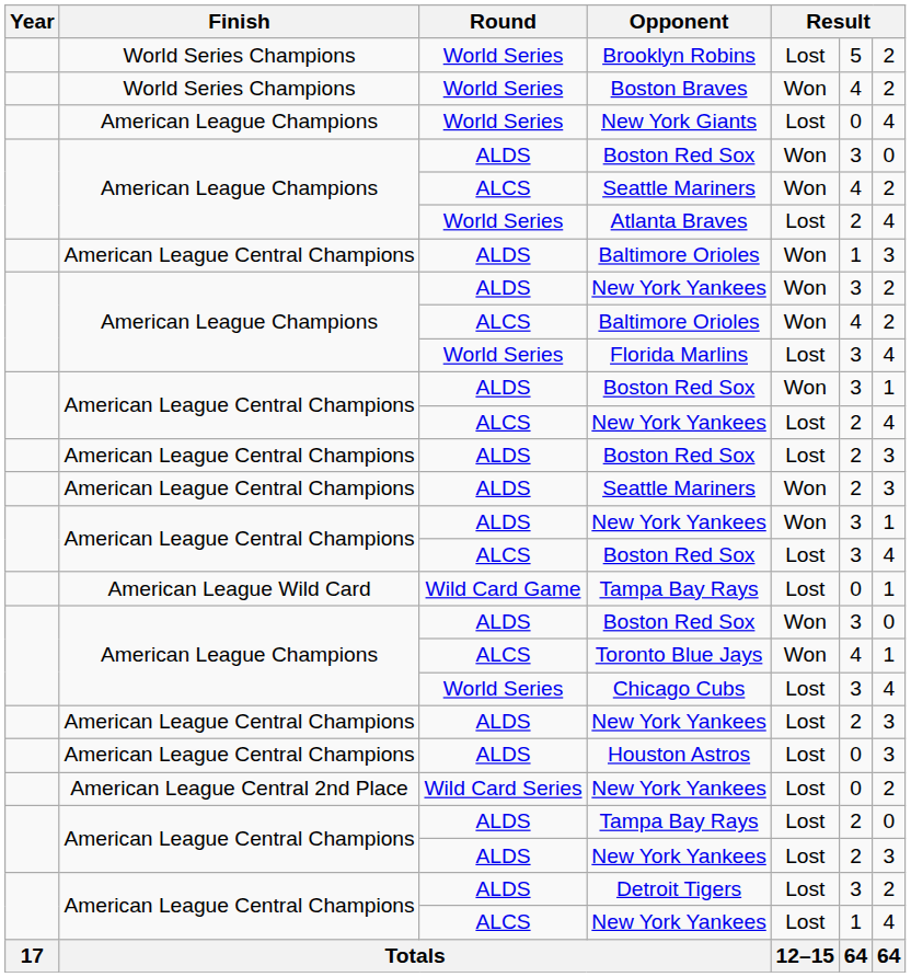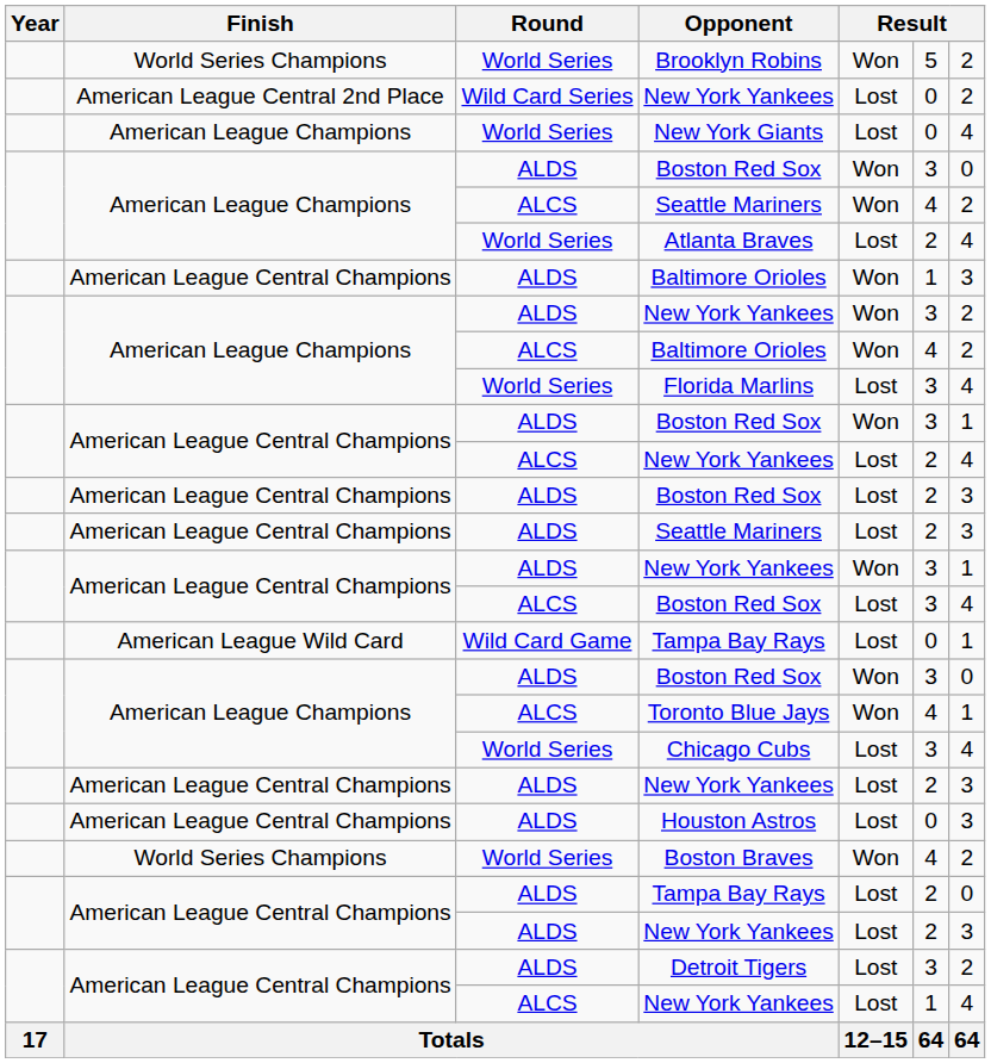Brooklyn Robins | column 5: Lost -> Won
rows swapped: Boston Braves <-> American League Central 2nd Place / New York Yankees
American League Central Champions / Seattle Mariners | column 5: Won -> Lost
